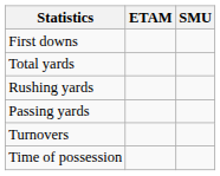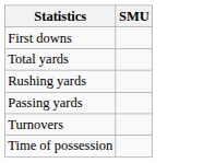- column: ETAM
